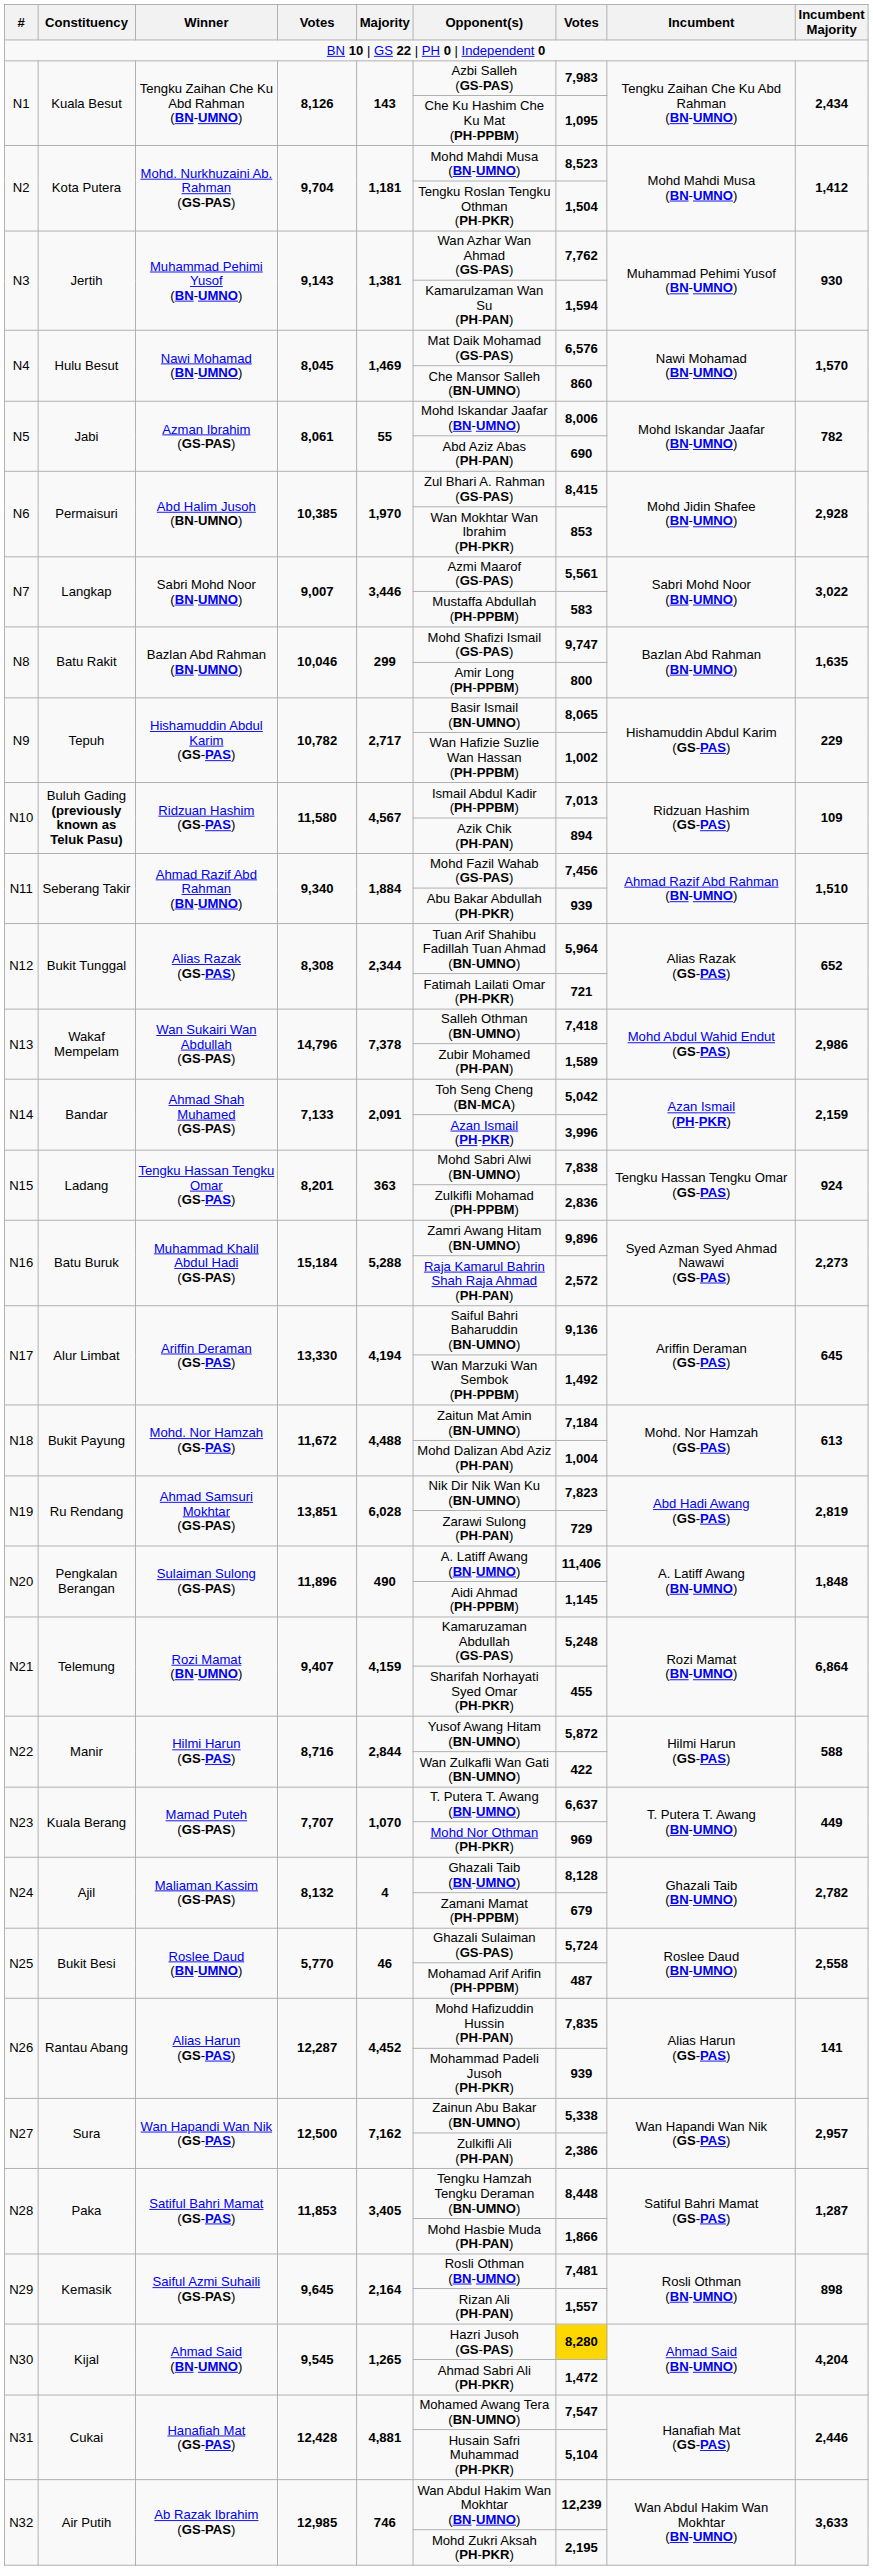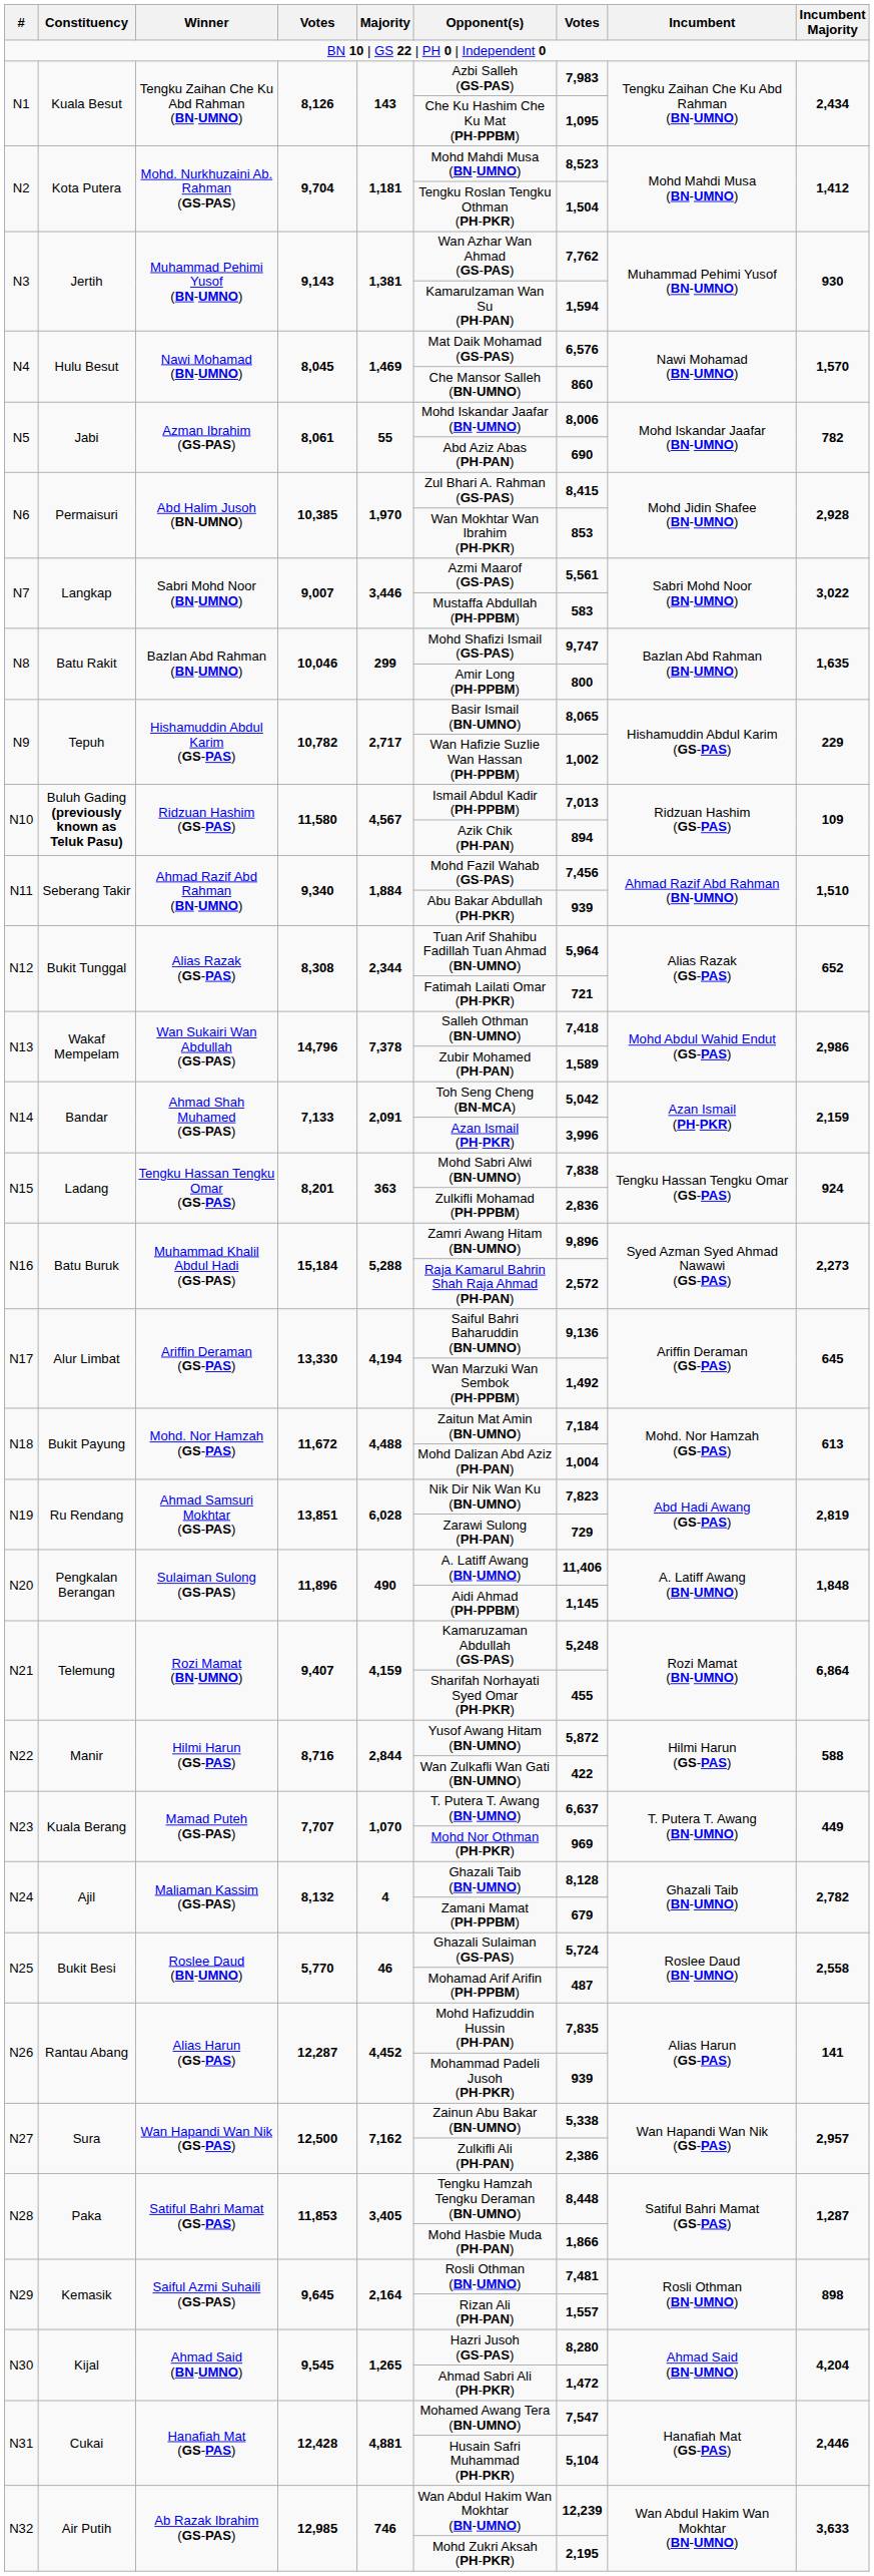row 61 | column 7: gold background -> no background
